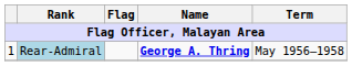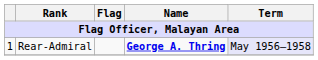1 | Rank: lightblue background -> no background
1 | Term: no background -> lavender background
